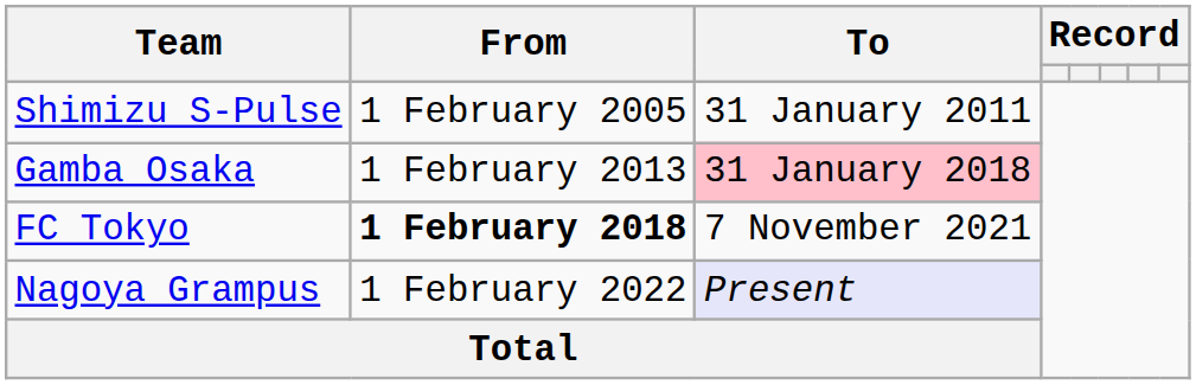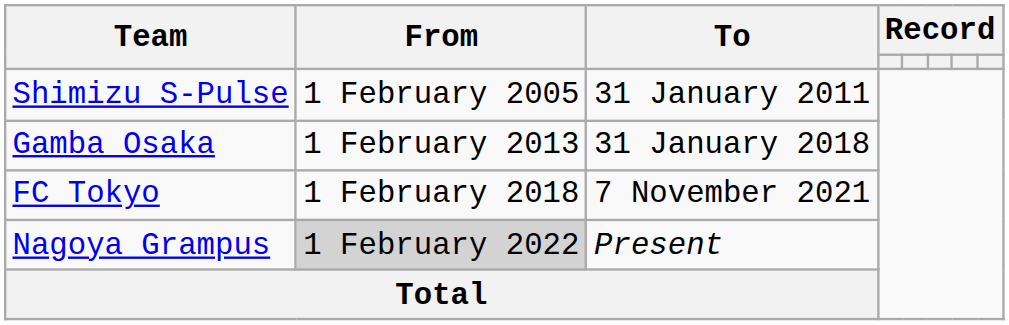Gamba Osaka | To: pink background -> no background
FC Tokyo | From: bold -> normal
Nagoya Grampus | From: no background -> lightgrey background
Nagoya Grampus | To: lavender background -> no background
